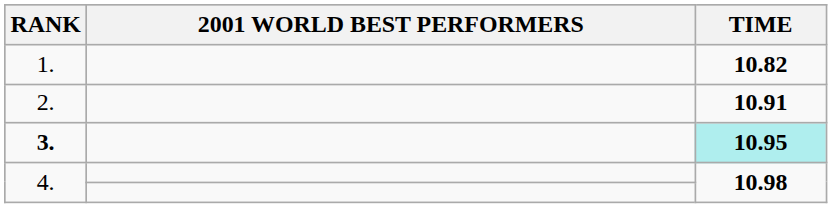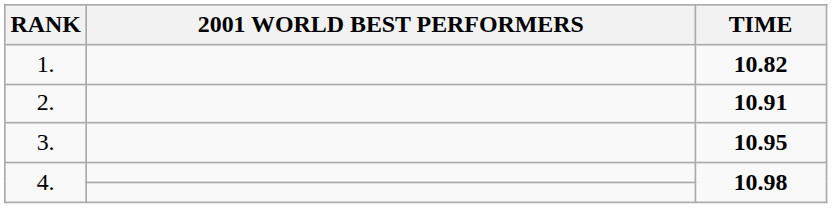3. | RANK: bold -> normal
3. | TIME: paleturquoise background -> no background
